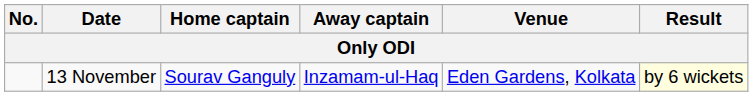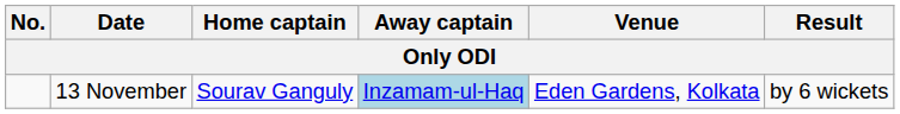13 November | Away captain: no background -> lightblue background
13 November | Result: lightyellow background -> no background
